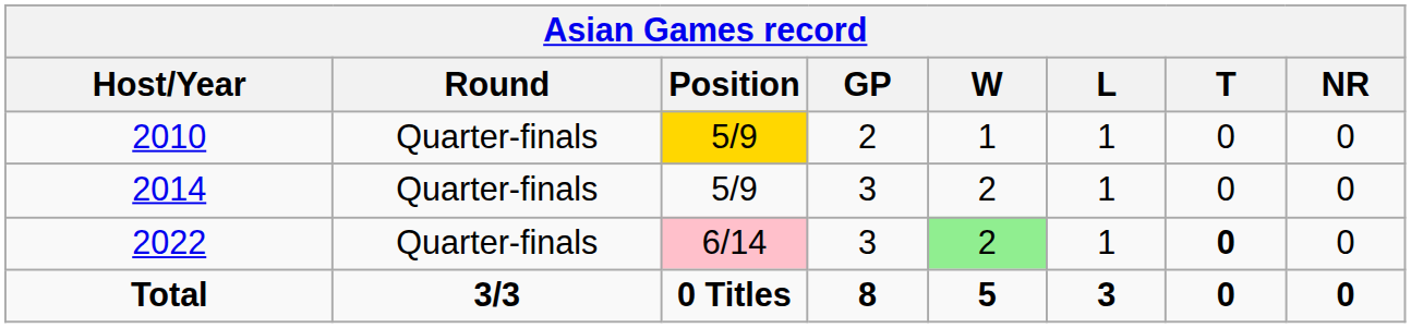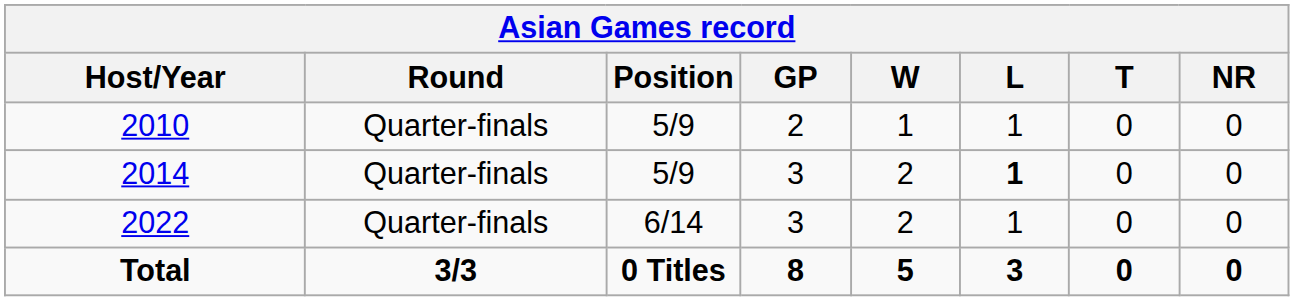2010 | Position: gold background -> no background
2014 | L: normal -> bold
2022 | Position: pink background -> no background
2022 | W: lightgreen background -> no background
2022 | T: bold -> normal
